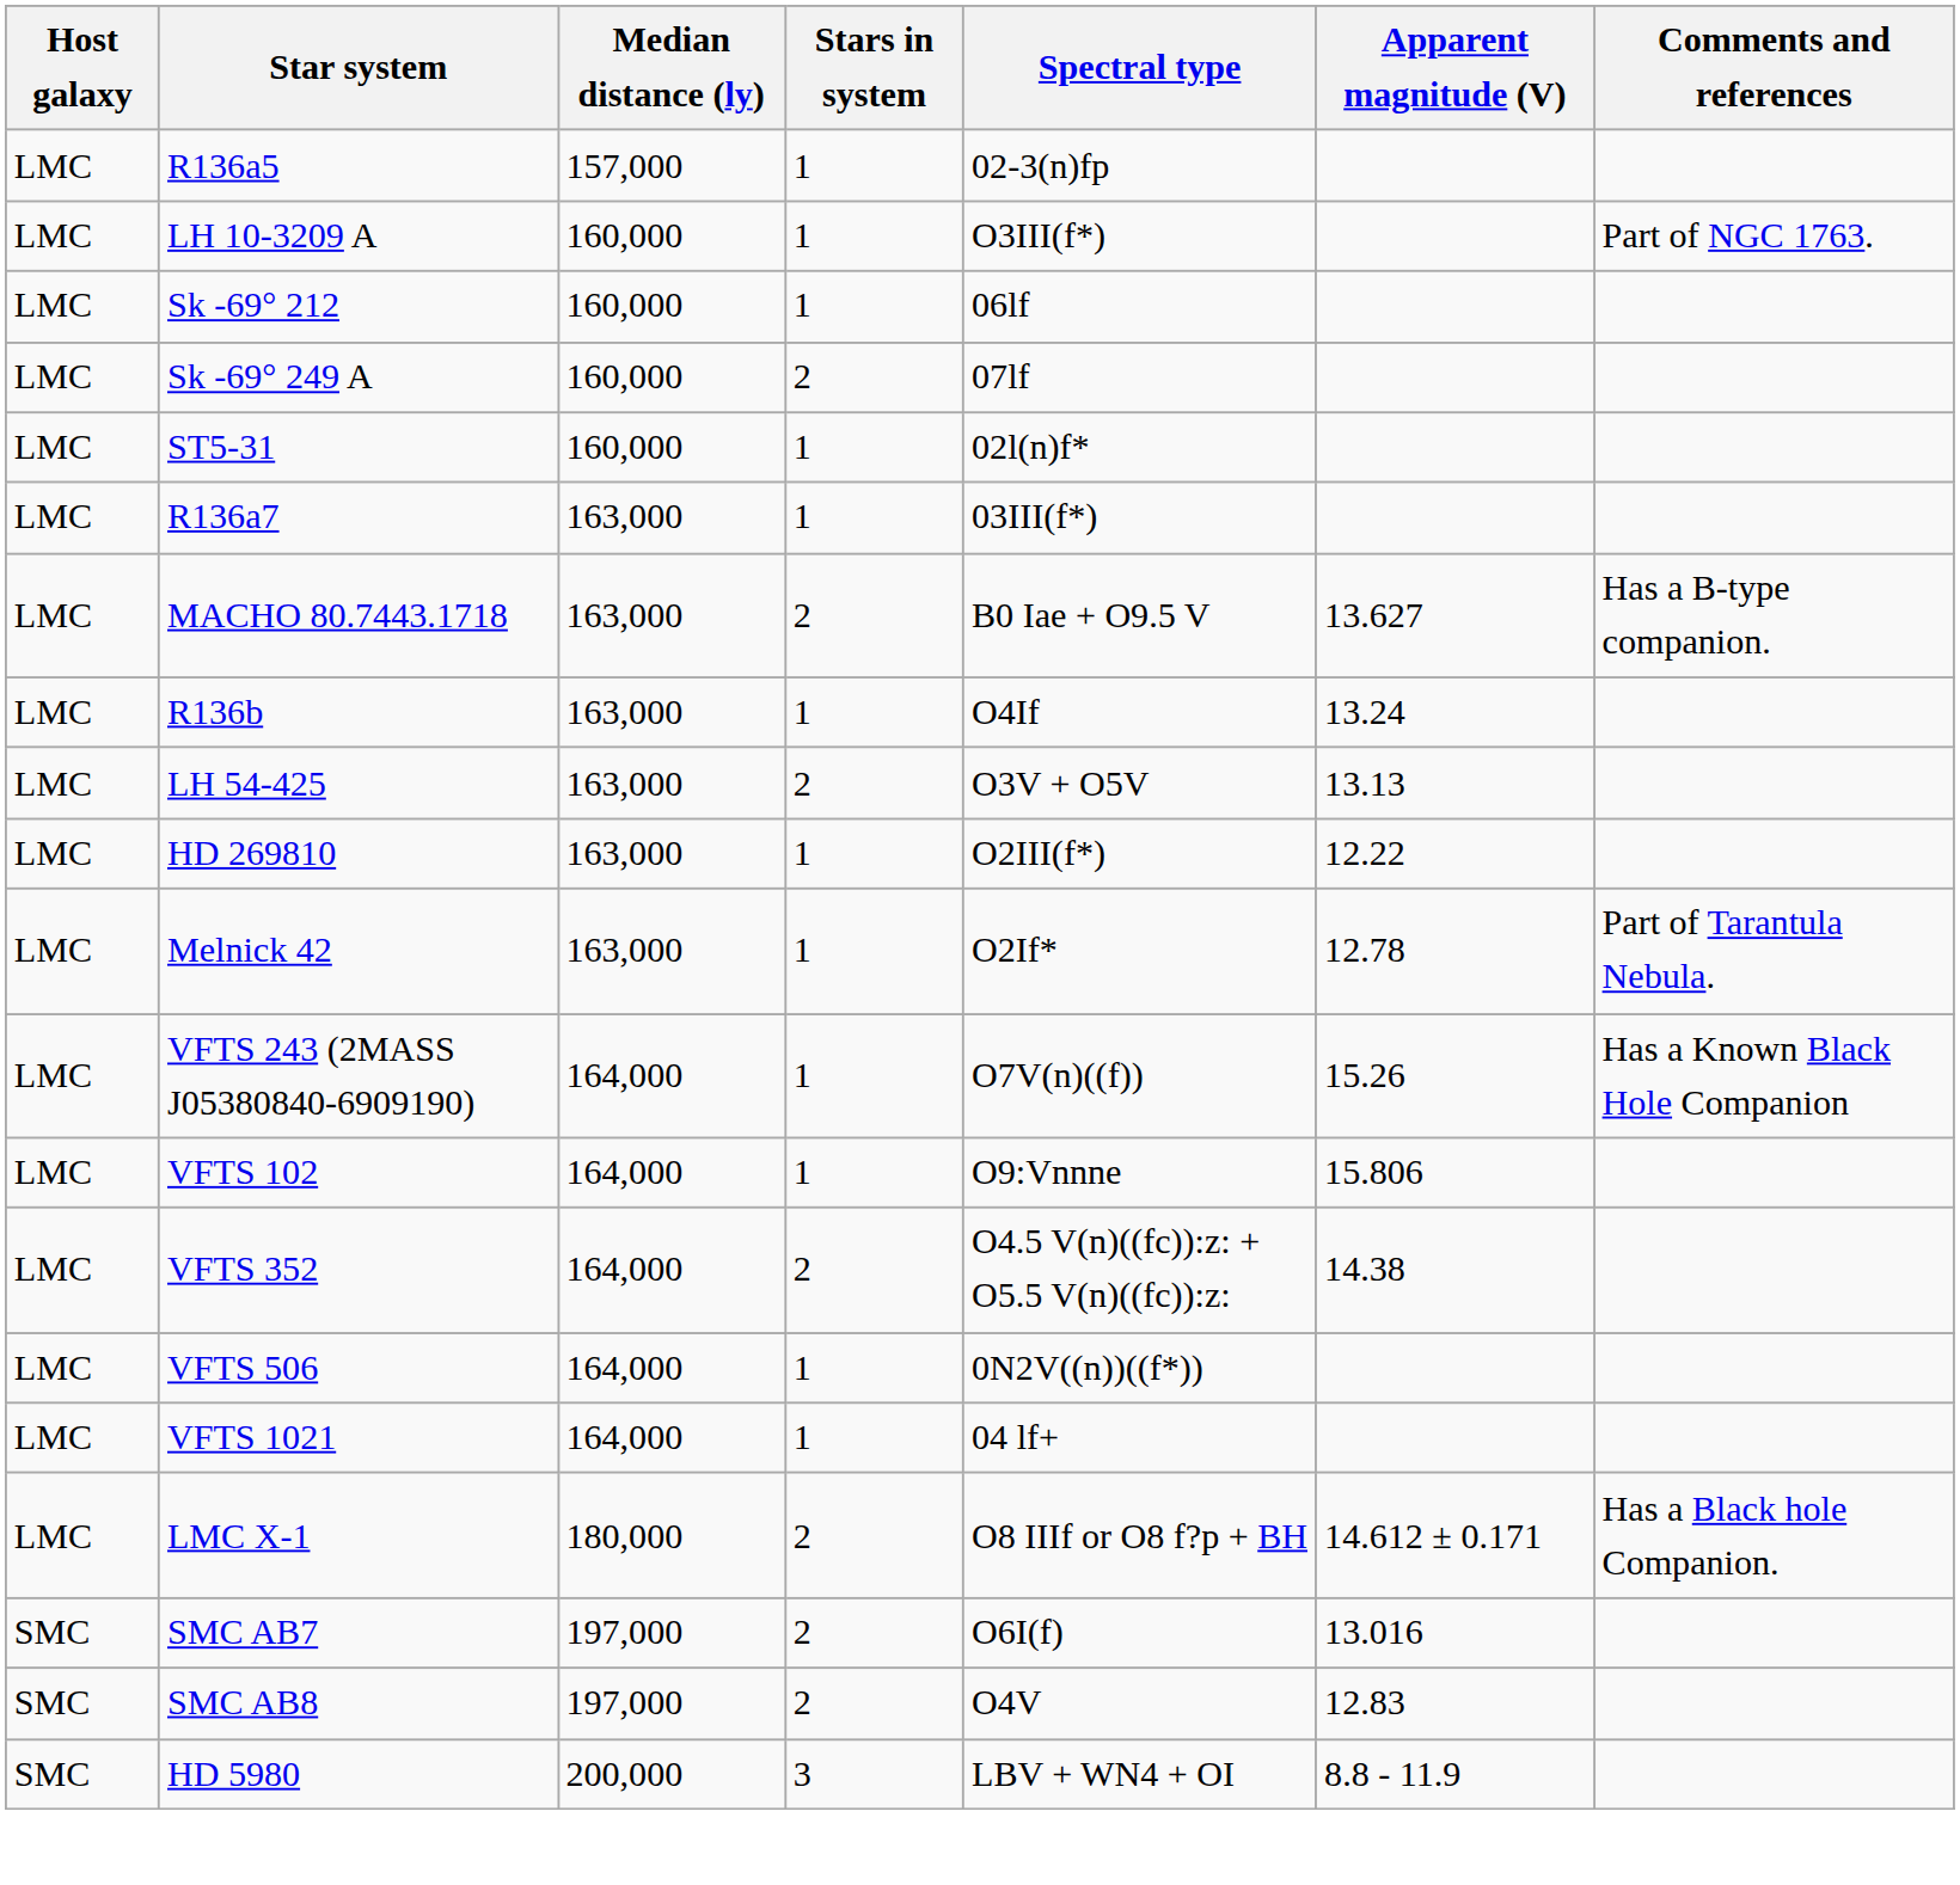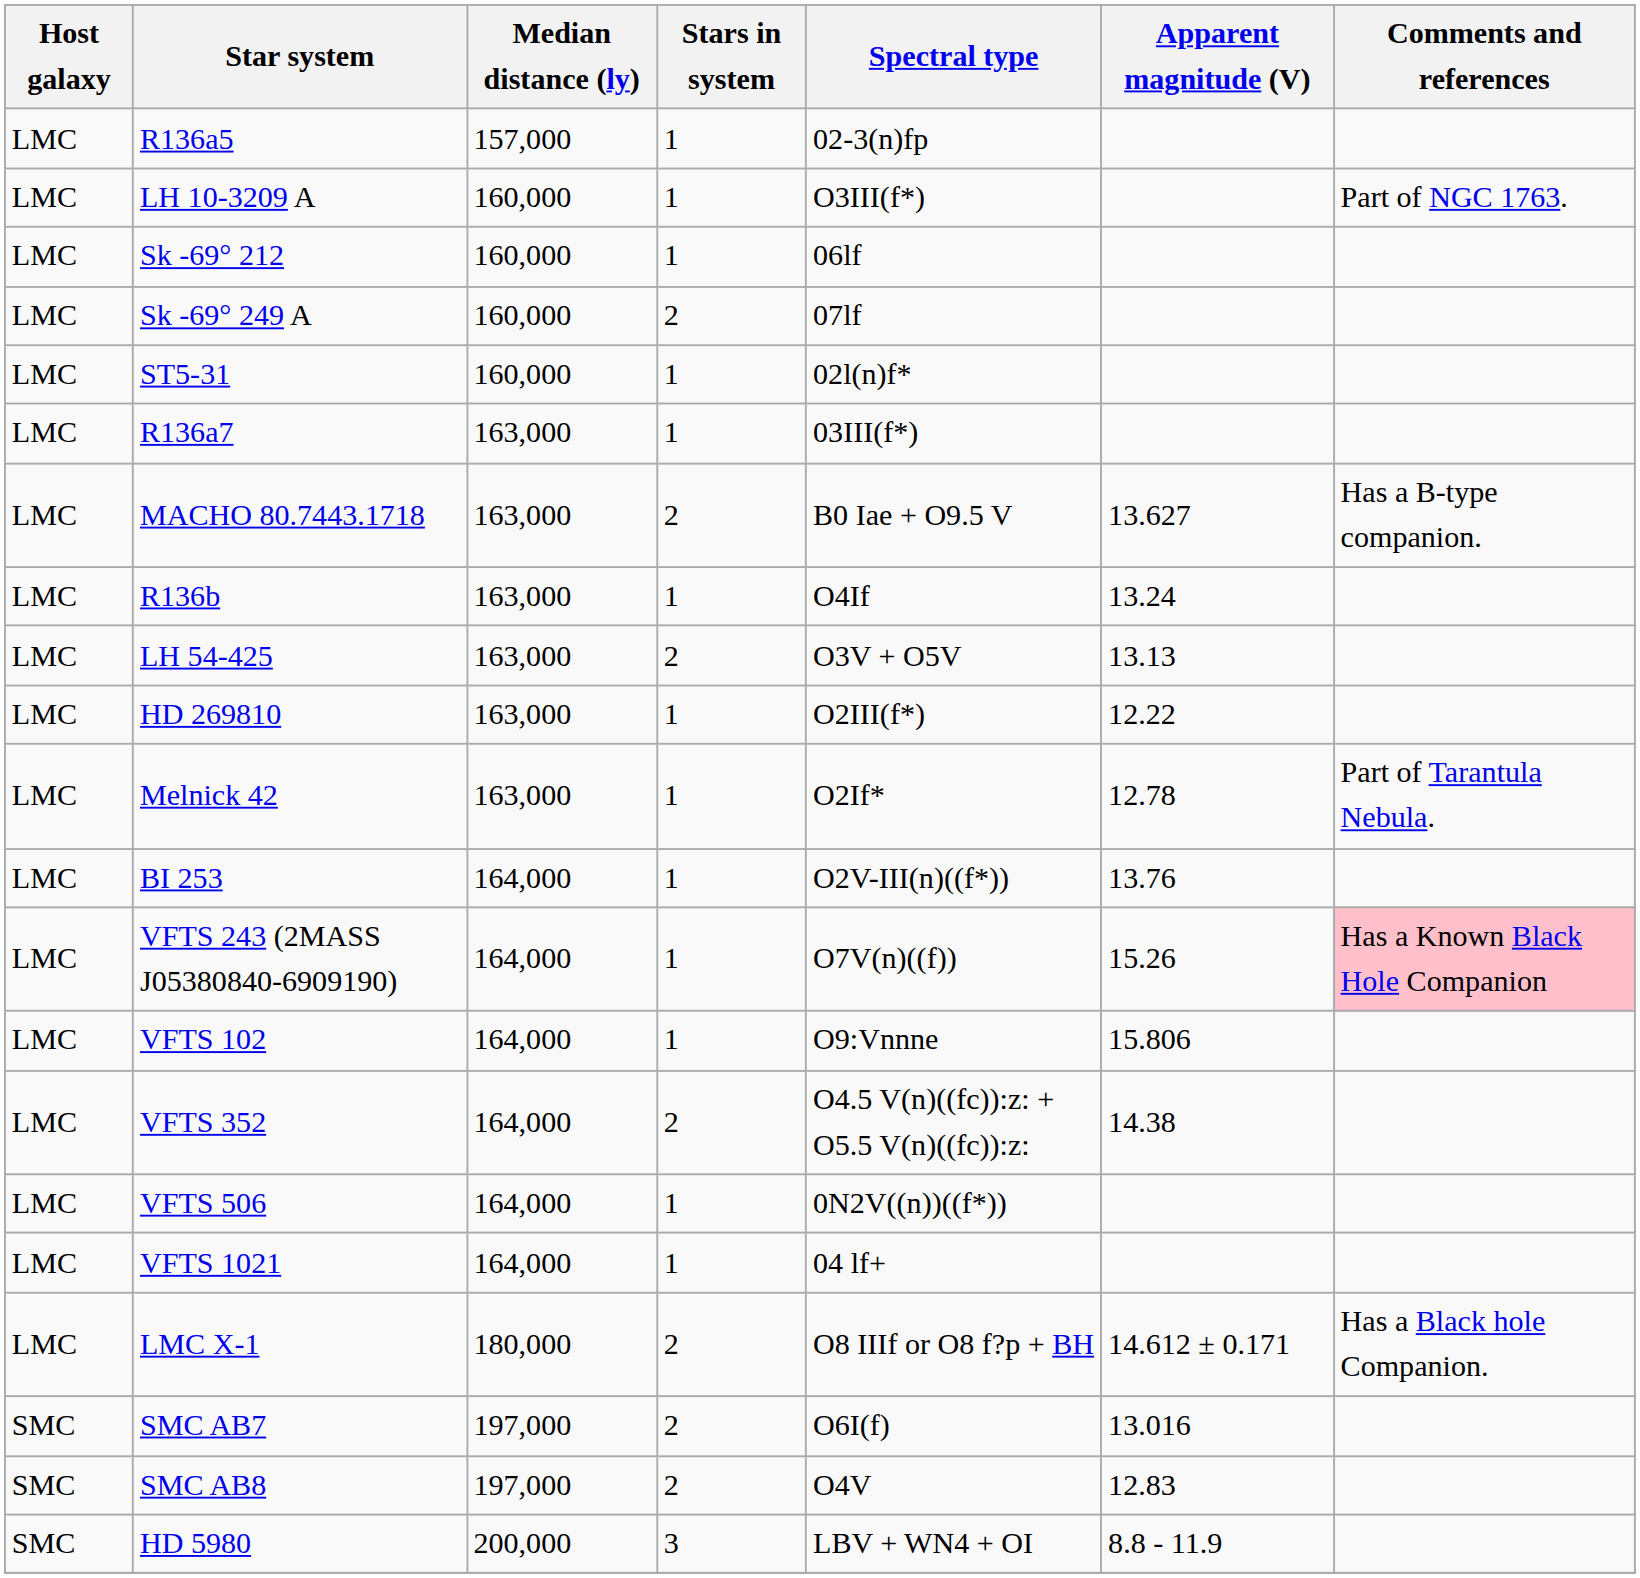+ row: LMC | BI 253 | 164,000 | 1 | O2V-III(n)((f*)) | 13.76
VFTS 243 (2MASS J05380840-6909190) | Comments and references: no background -> pink background
